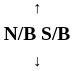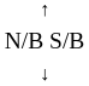row 2 | column 1: bold -> normal
